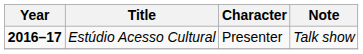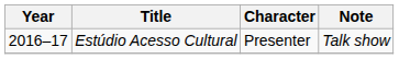Estúdio Acesso Cultural | Year: bold -> normal
